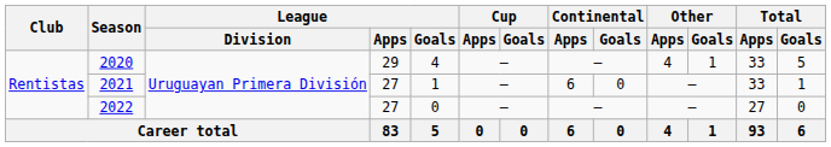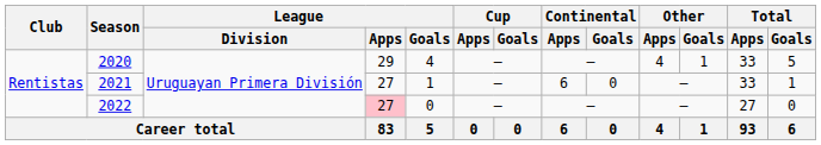2022 | League / Apps: no background -> pink background
